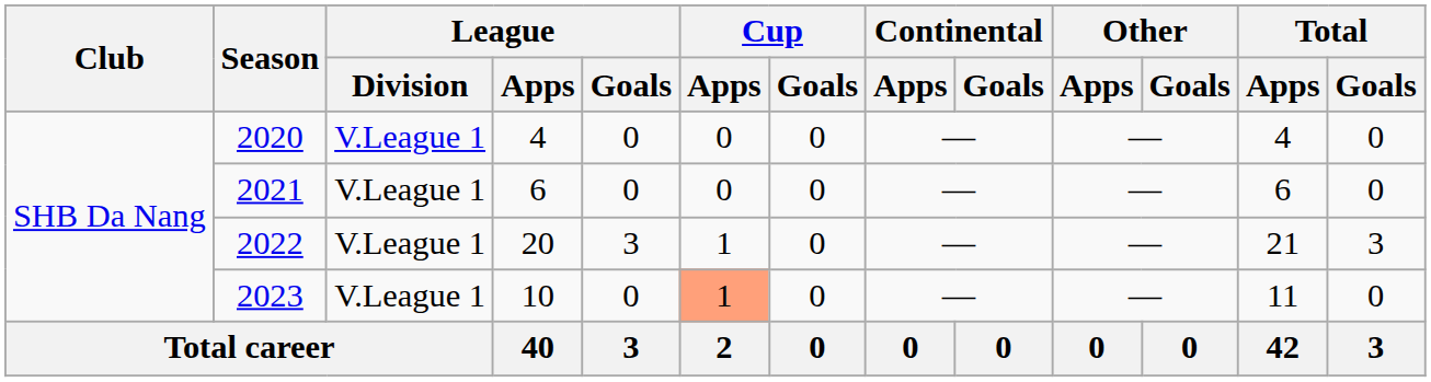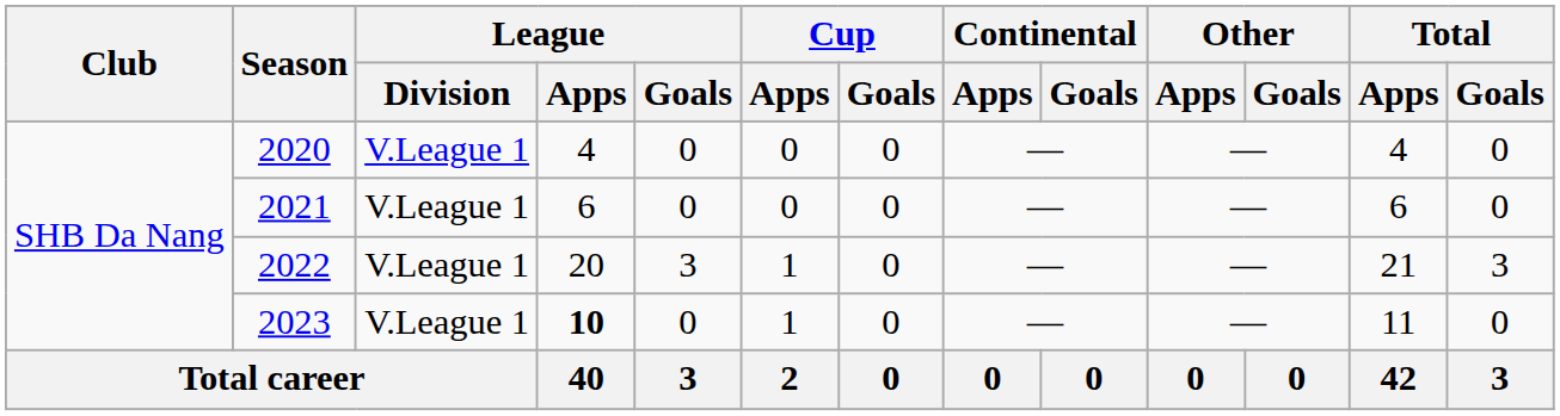2023 | League / Apps: normal -> bold
2023 | Cup / Apps: lightsalmon background -> no background
